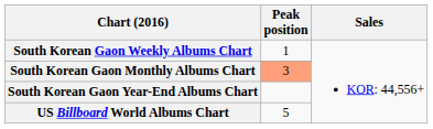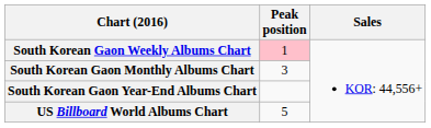South Korean Gaon Weekly Albums Chart | Peak position: no background -> pink background
South Korean Gaon Monthly Albums Chart | Peak position: lightsalmon background -> no background
